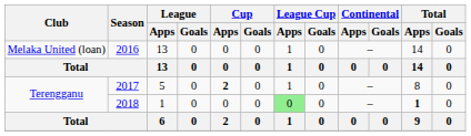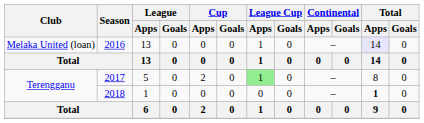2016 | Total / Apps: no background -> lavender background
2017 | Cup / Apps: bold -> normal
2017 | League Cup / Apps: no background -> lightgreen background
2018 | League Cup / Apps: lightgreen background -> no background
